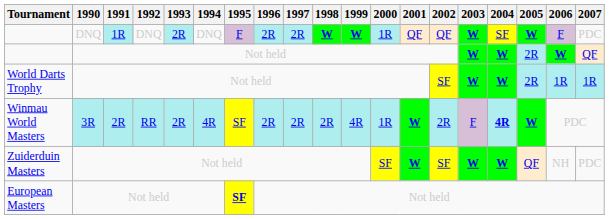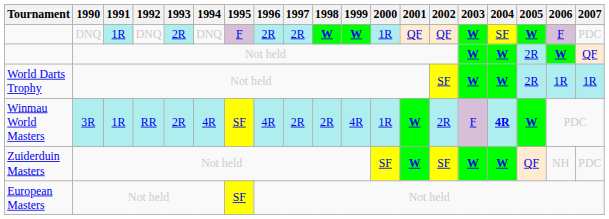Winmau World Masters | 1991: 2R -> 1R
Winmau World Masters | 1996: 2R -> 4R
European Masters | 1995: bold -> normal
